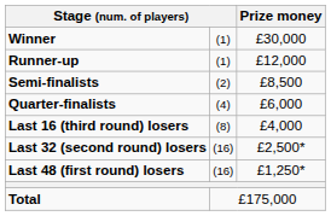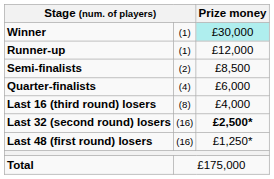Winner | Prize money: no background -> paleturquoise background
Last 32 (second round) losers | Prize money: normal -> bold
